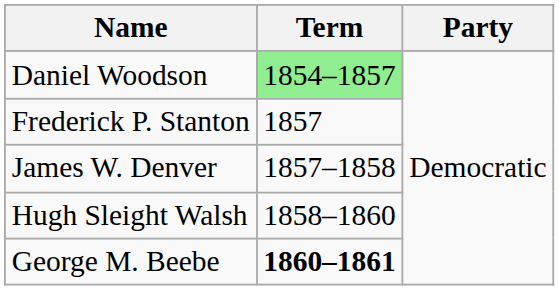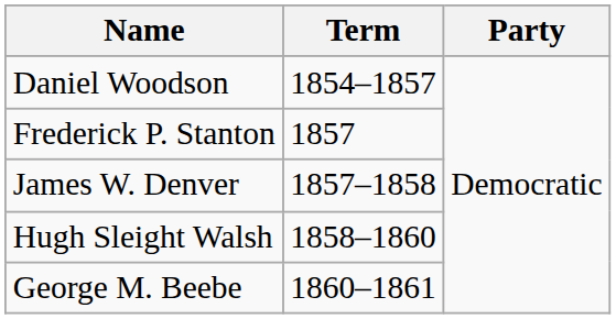Daniel Woodson | Term: lightgreen background -> no background
George M. Beebe | Term: bold -> normal
